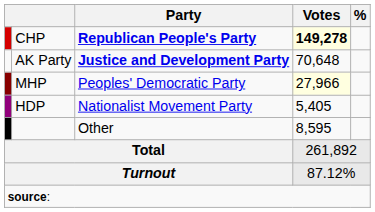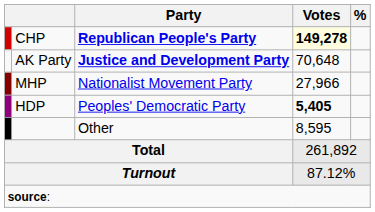MHP | Party: Peoples' Democratic Party -> Nationalist Movement Party
MHP | Votes: lightyellow background -> no background
HDP | Party: Nationalist Movement Party -> Peoples' Democratic Party
HDP | Votes: normal -> bold
